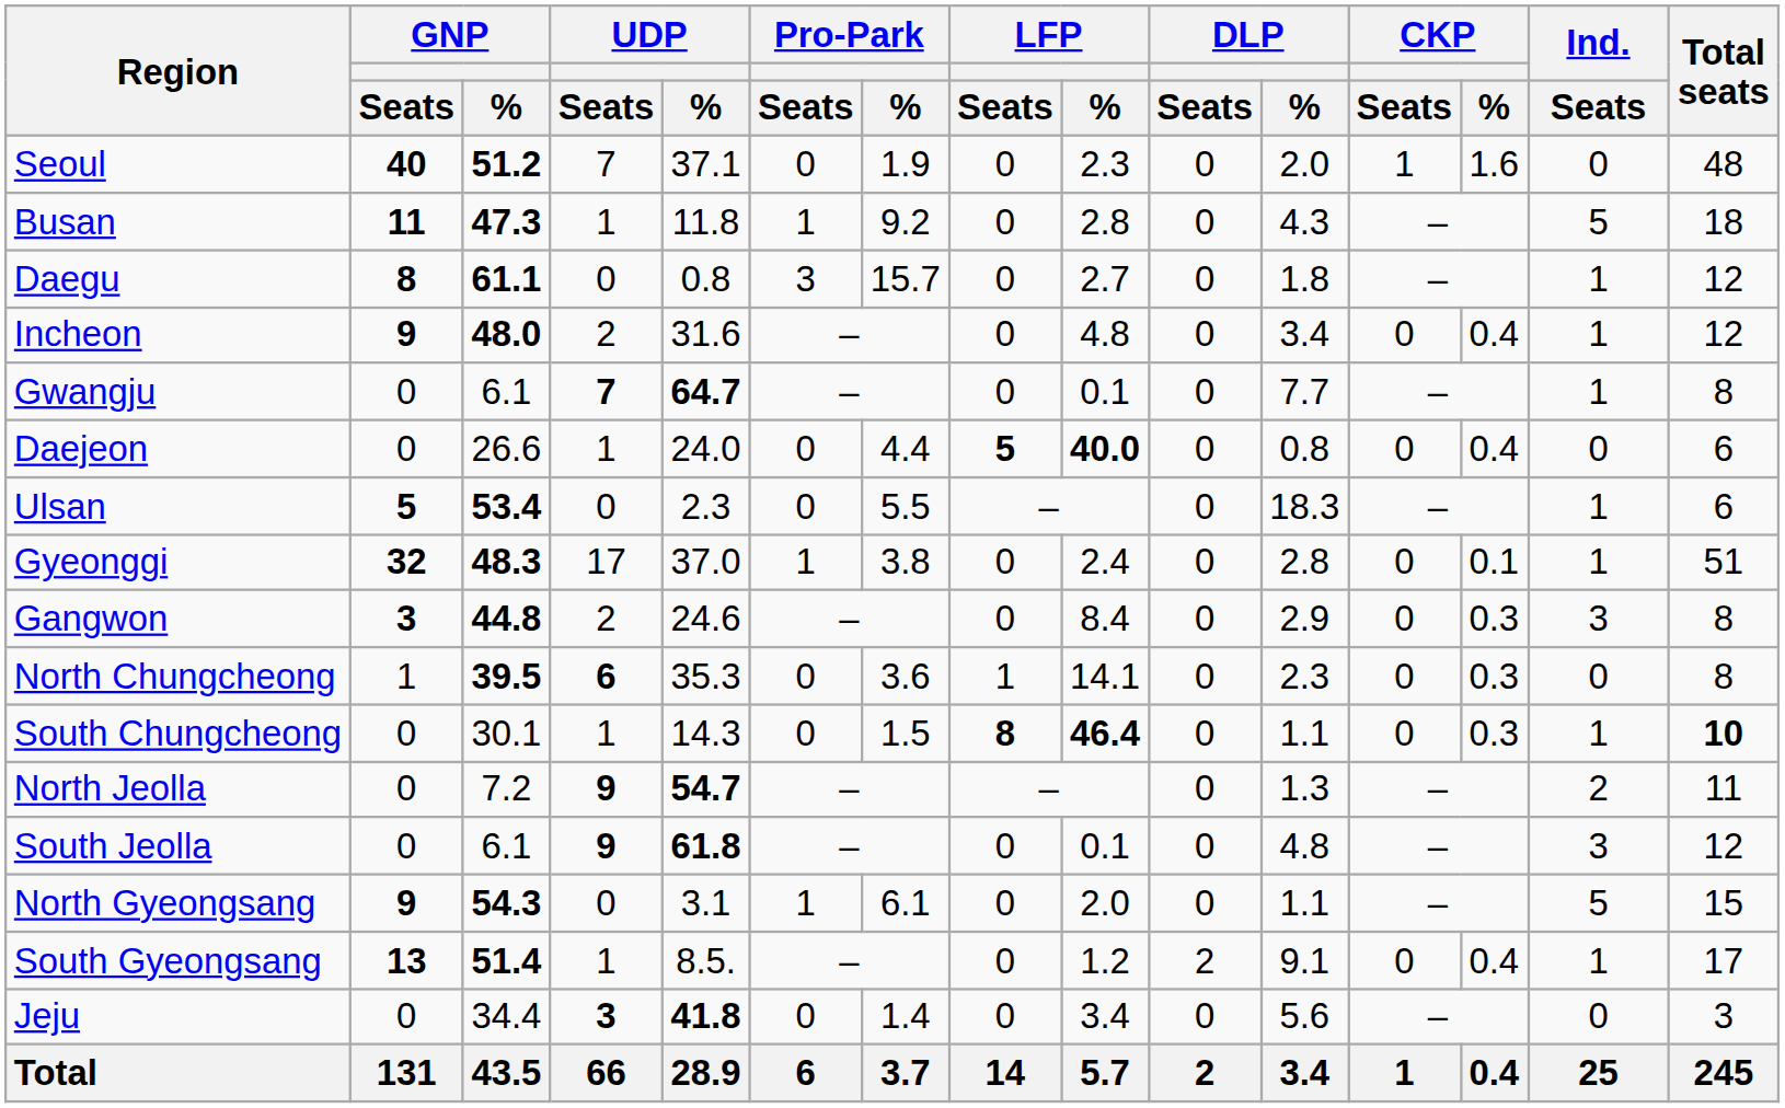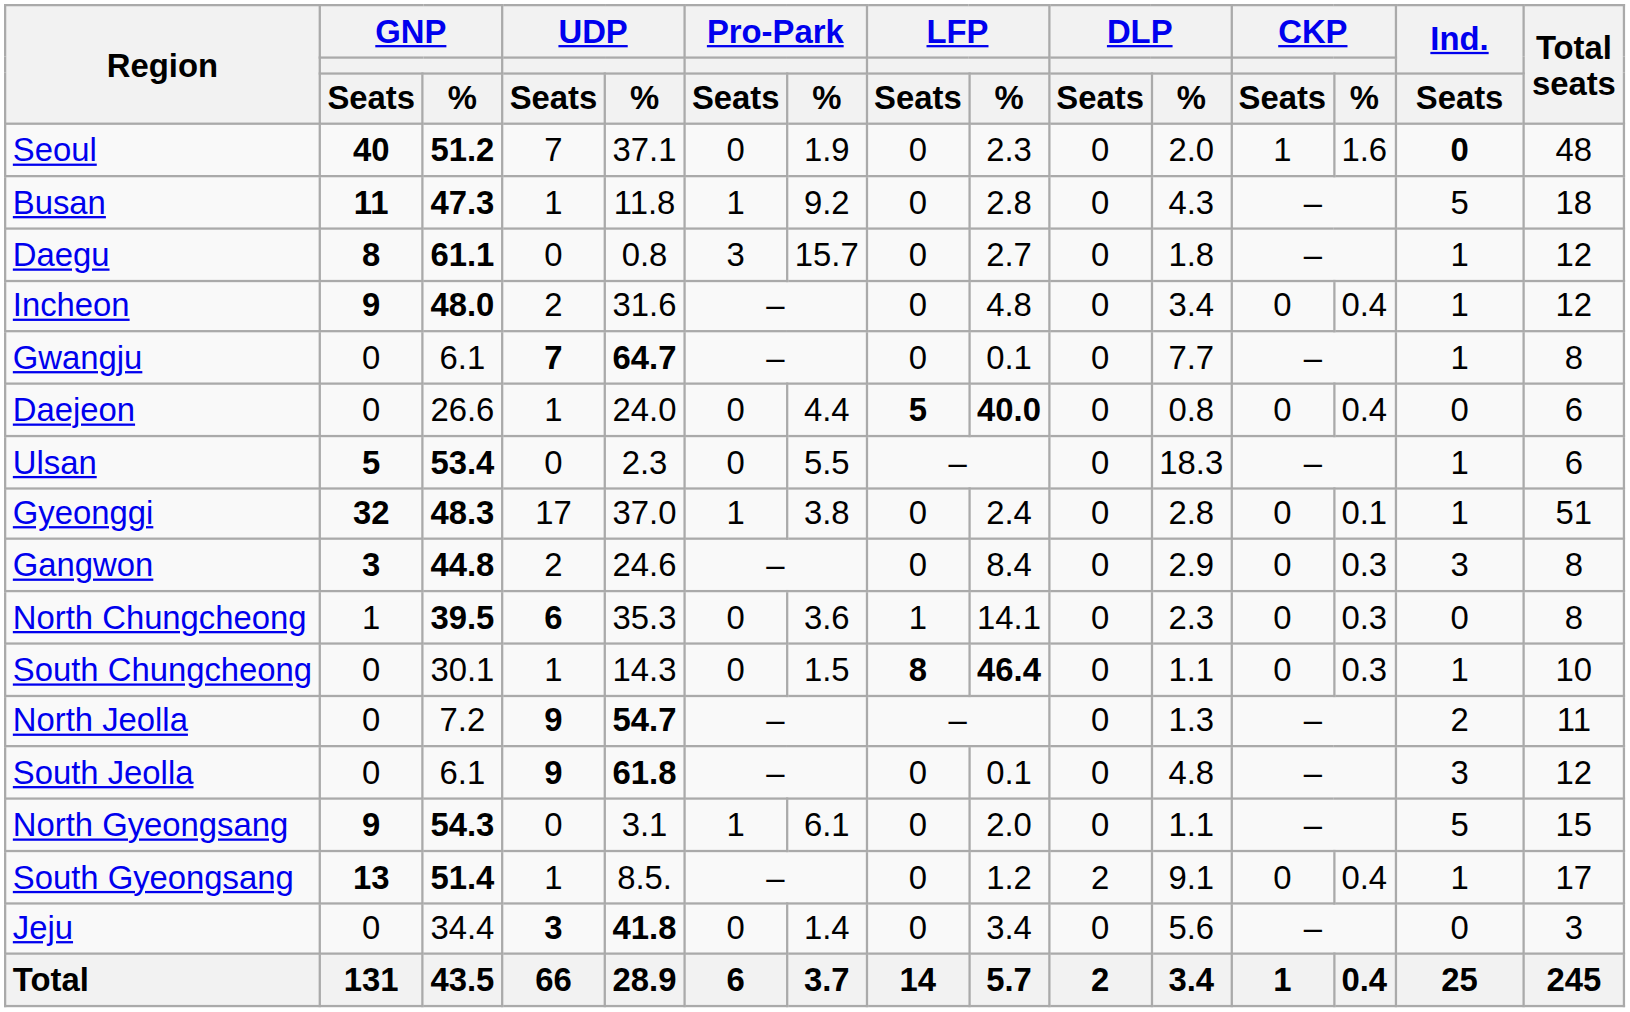Seoul | Ind. / Seats: normal -> bold
South Chungcheong | Total seats: bold -> normal
